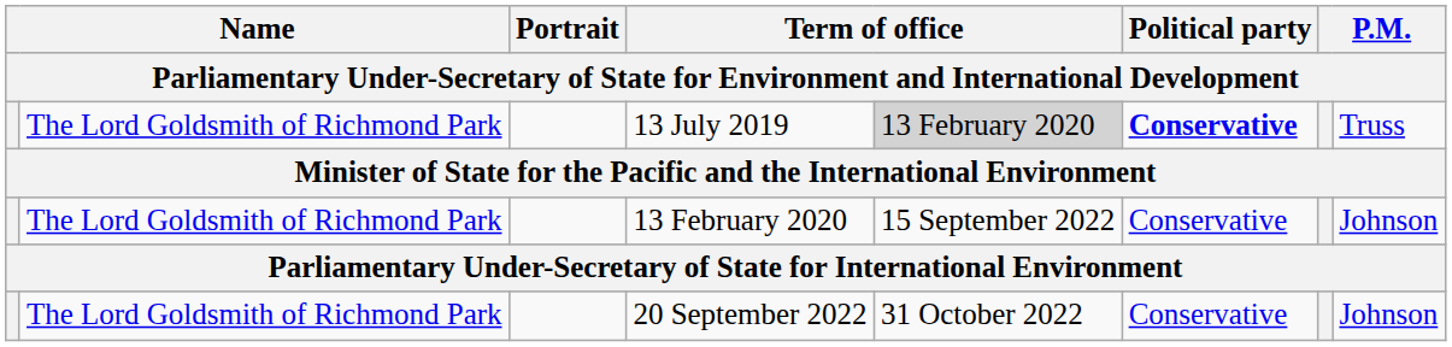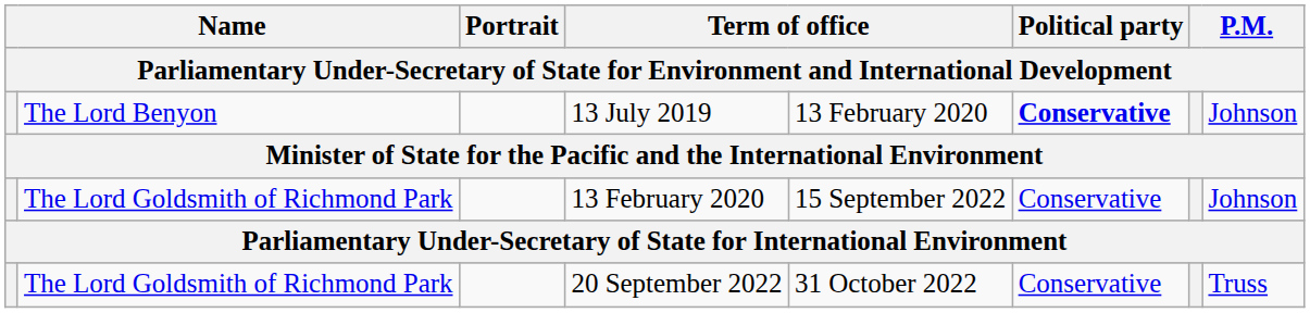13 July 2019 | column 2: The Lord Goldsmith of Richmond Park -> The Lord Benyon
13 July 2019 | column 5: lightgrey background -> no background
13 July 2019 | column 8: Truss -> Johnson
20 September 2022 | column 8: Johnson -> Truss
